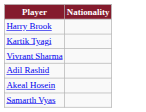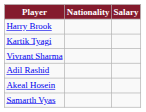+ column: Salary
